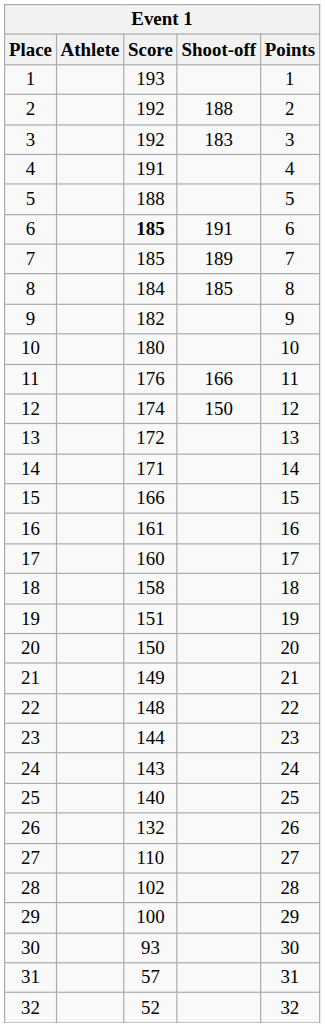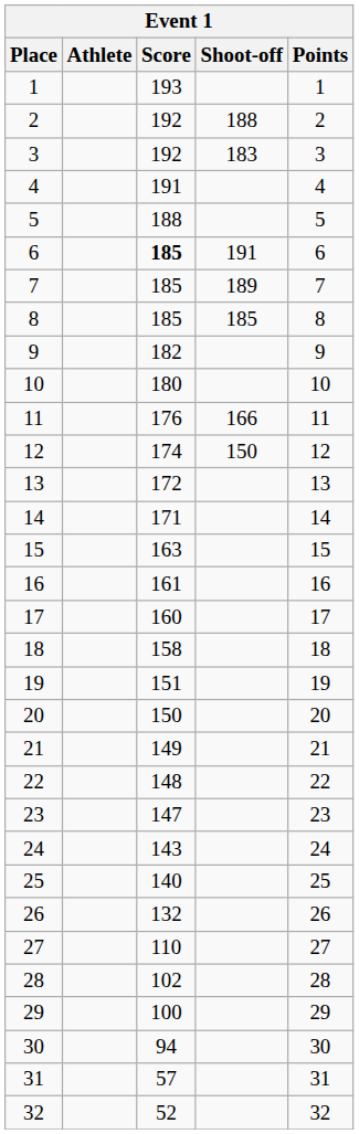row 10 | Score: 184 -> 185
row 17 | Score: 166 -> 163
row 25 | Score: 144 -> 147
row 32 | Score: 93 -> 94
